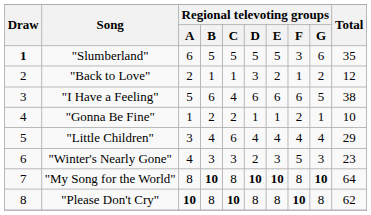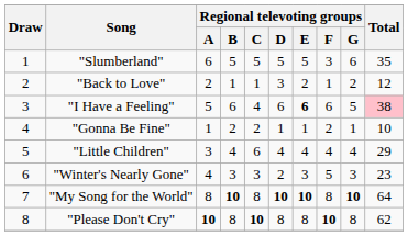"Slumberland" | Draw: bold -> normal
"I Have a Feeling" | Regional televoting groups / E: normal -> bold
"I Have a Feeling" | Total: no background -> pink background
